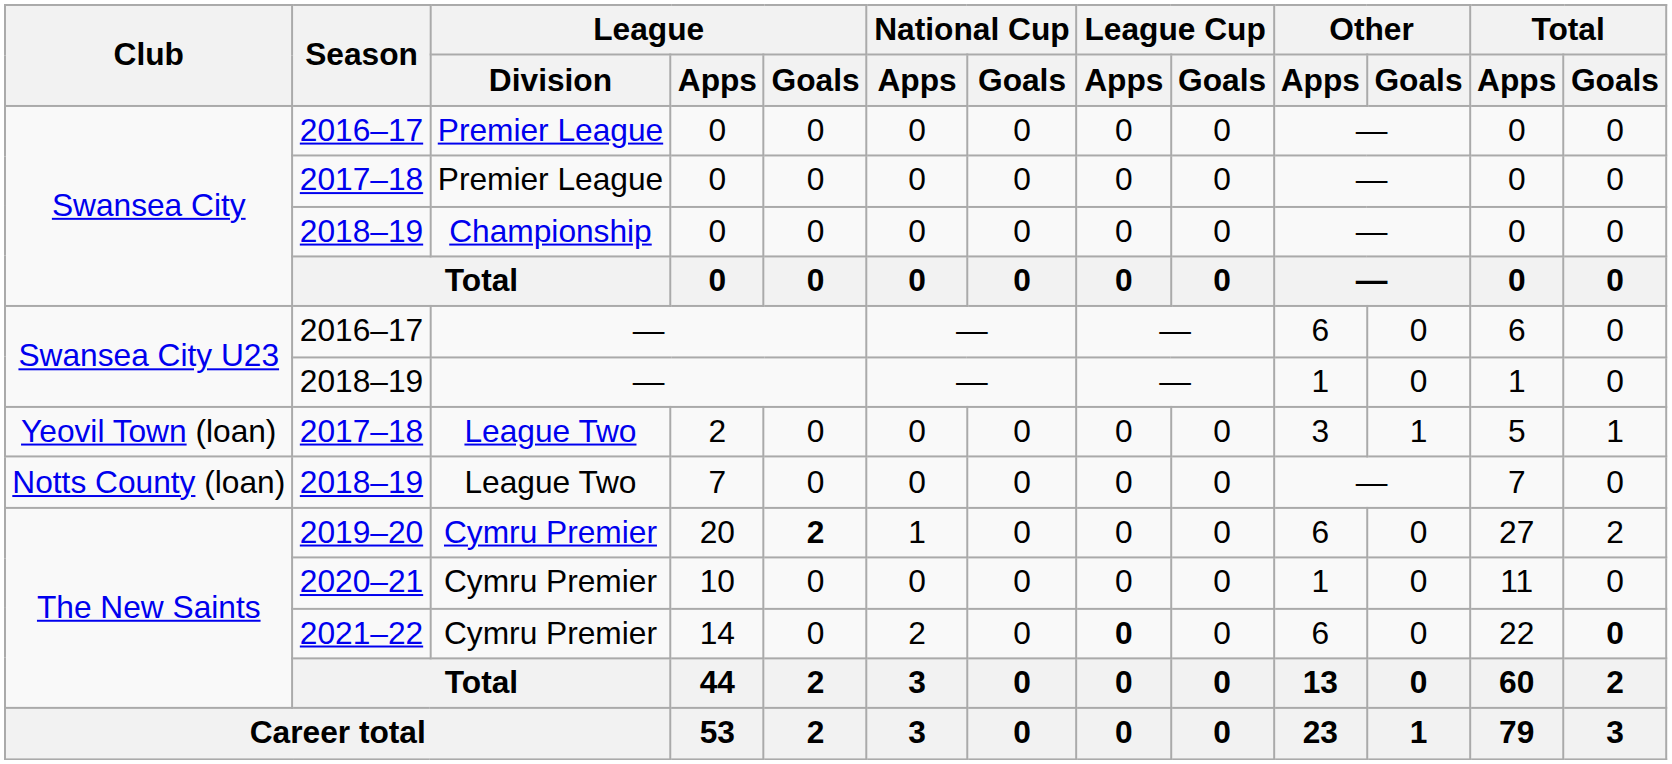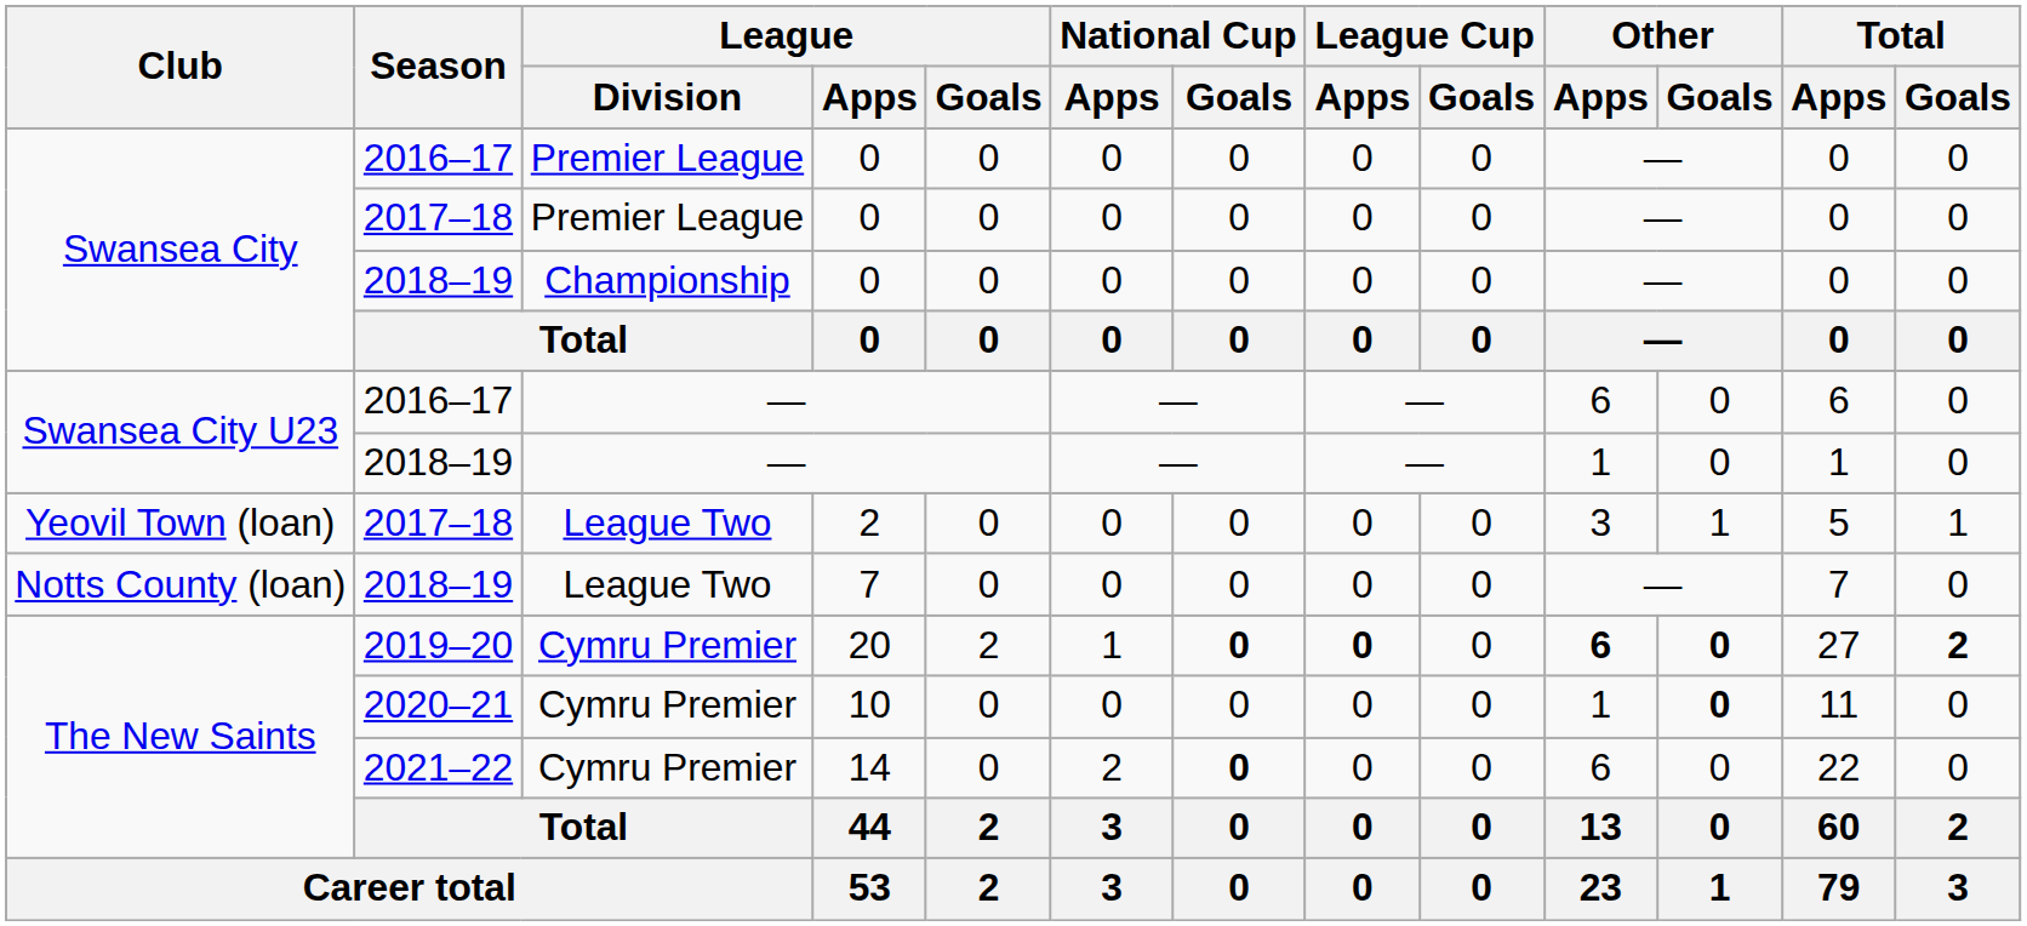20 | League / Goals: bold -> normal
20 | National Cup / Goals: normal -> bold
20 | League Cup / Apps: normal -> bold
20 | Other / Apps: normal -> bold
20 | Other / Goals: normal -> bold
20 | Total / Goals: normal -> bold
10 | Other / Goals: normal -> bold
14 | National Cup / Goals: normal -> bold
14 | League Cup / Apps: bold -> normal
14 | Total / Goals: bold -> normal
